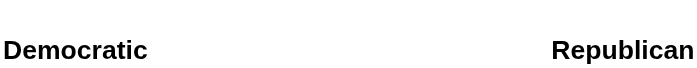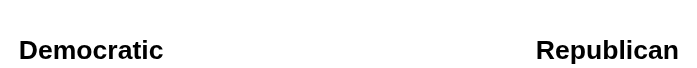- column: 1
